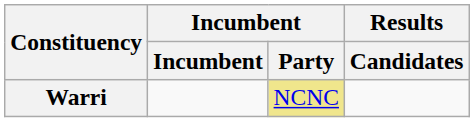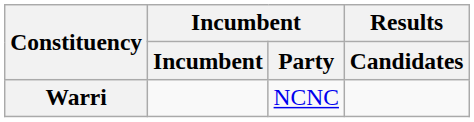Warri | Incumbent / Party: khaki background -> no background
